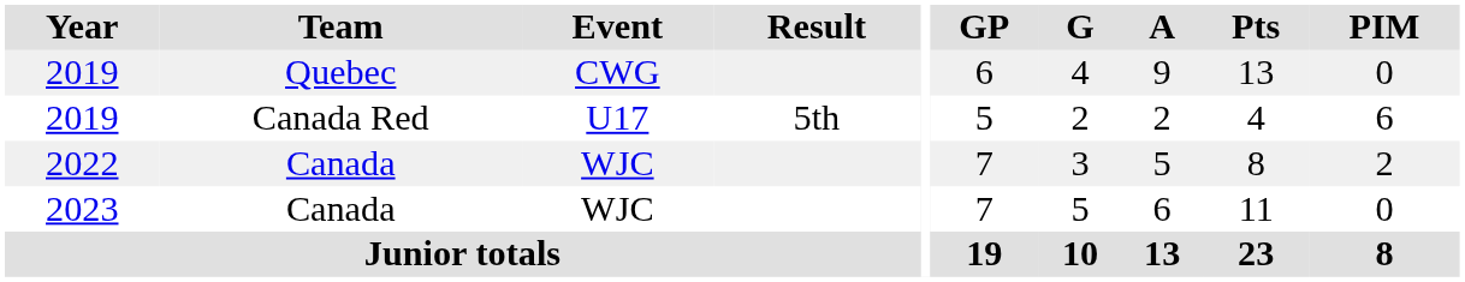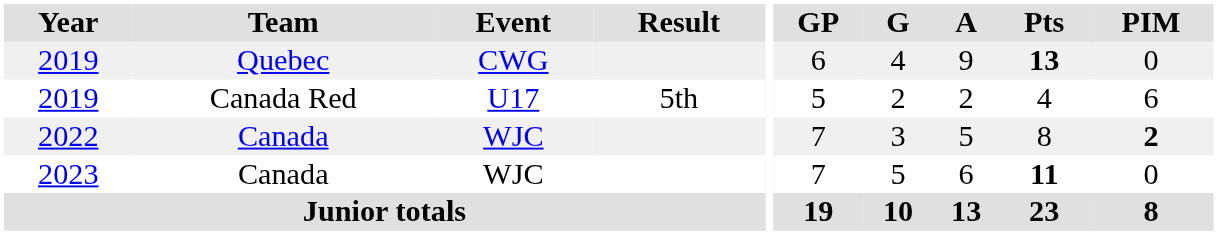2019 / Quebec | Pts: normal -> bold
2022 | PIM: normal -> bold
2023 | Pts: normal -> bold
